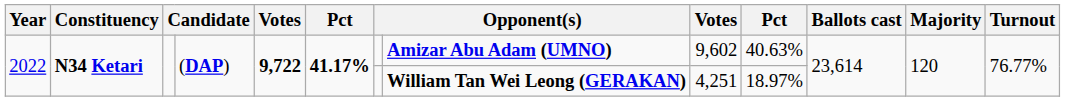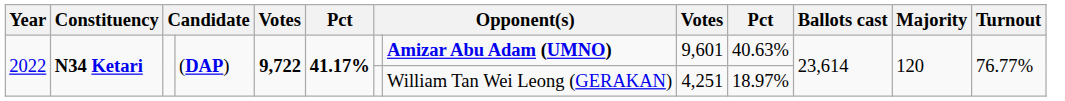row 2 | column 9: 9,602 -> 9,601
row 3 | column 8: bold -> normal
